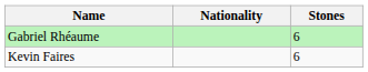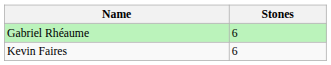- column: Nationality
